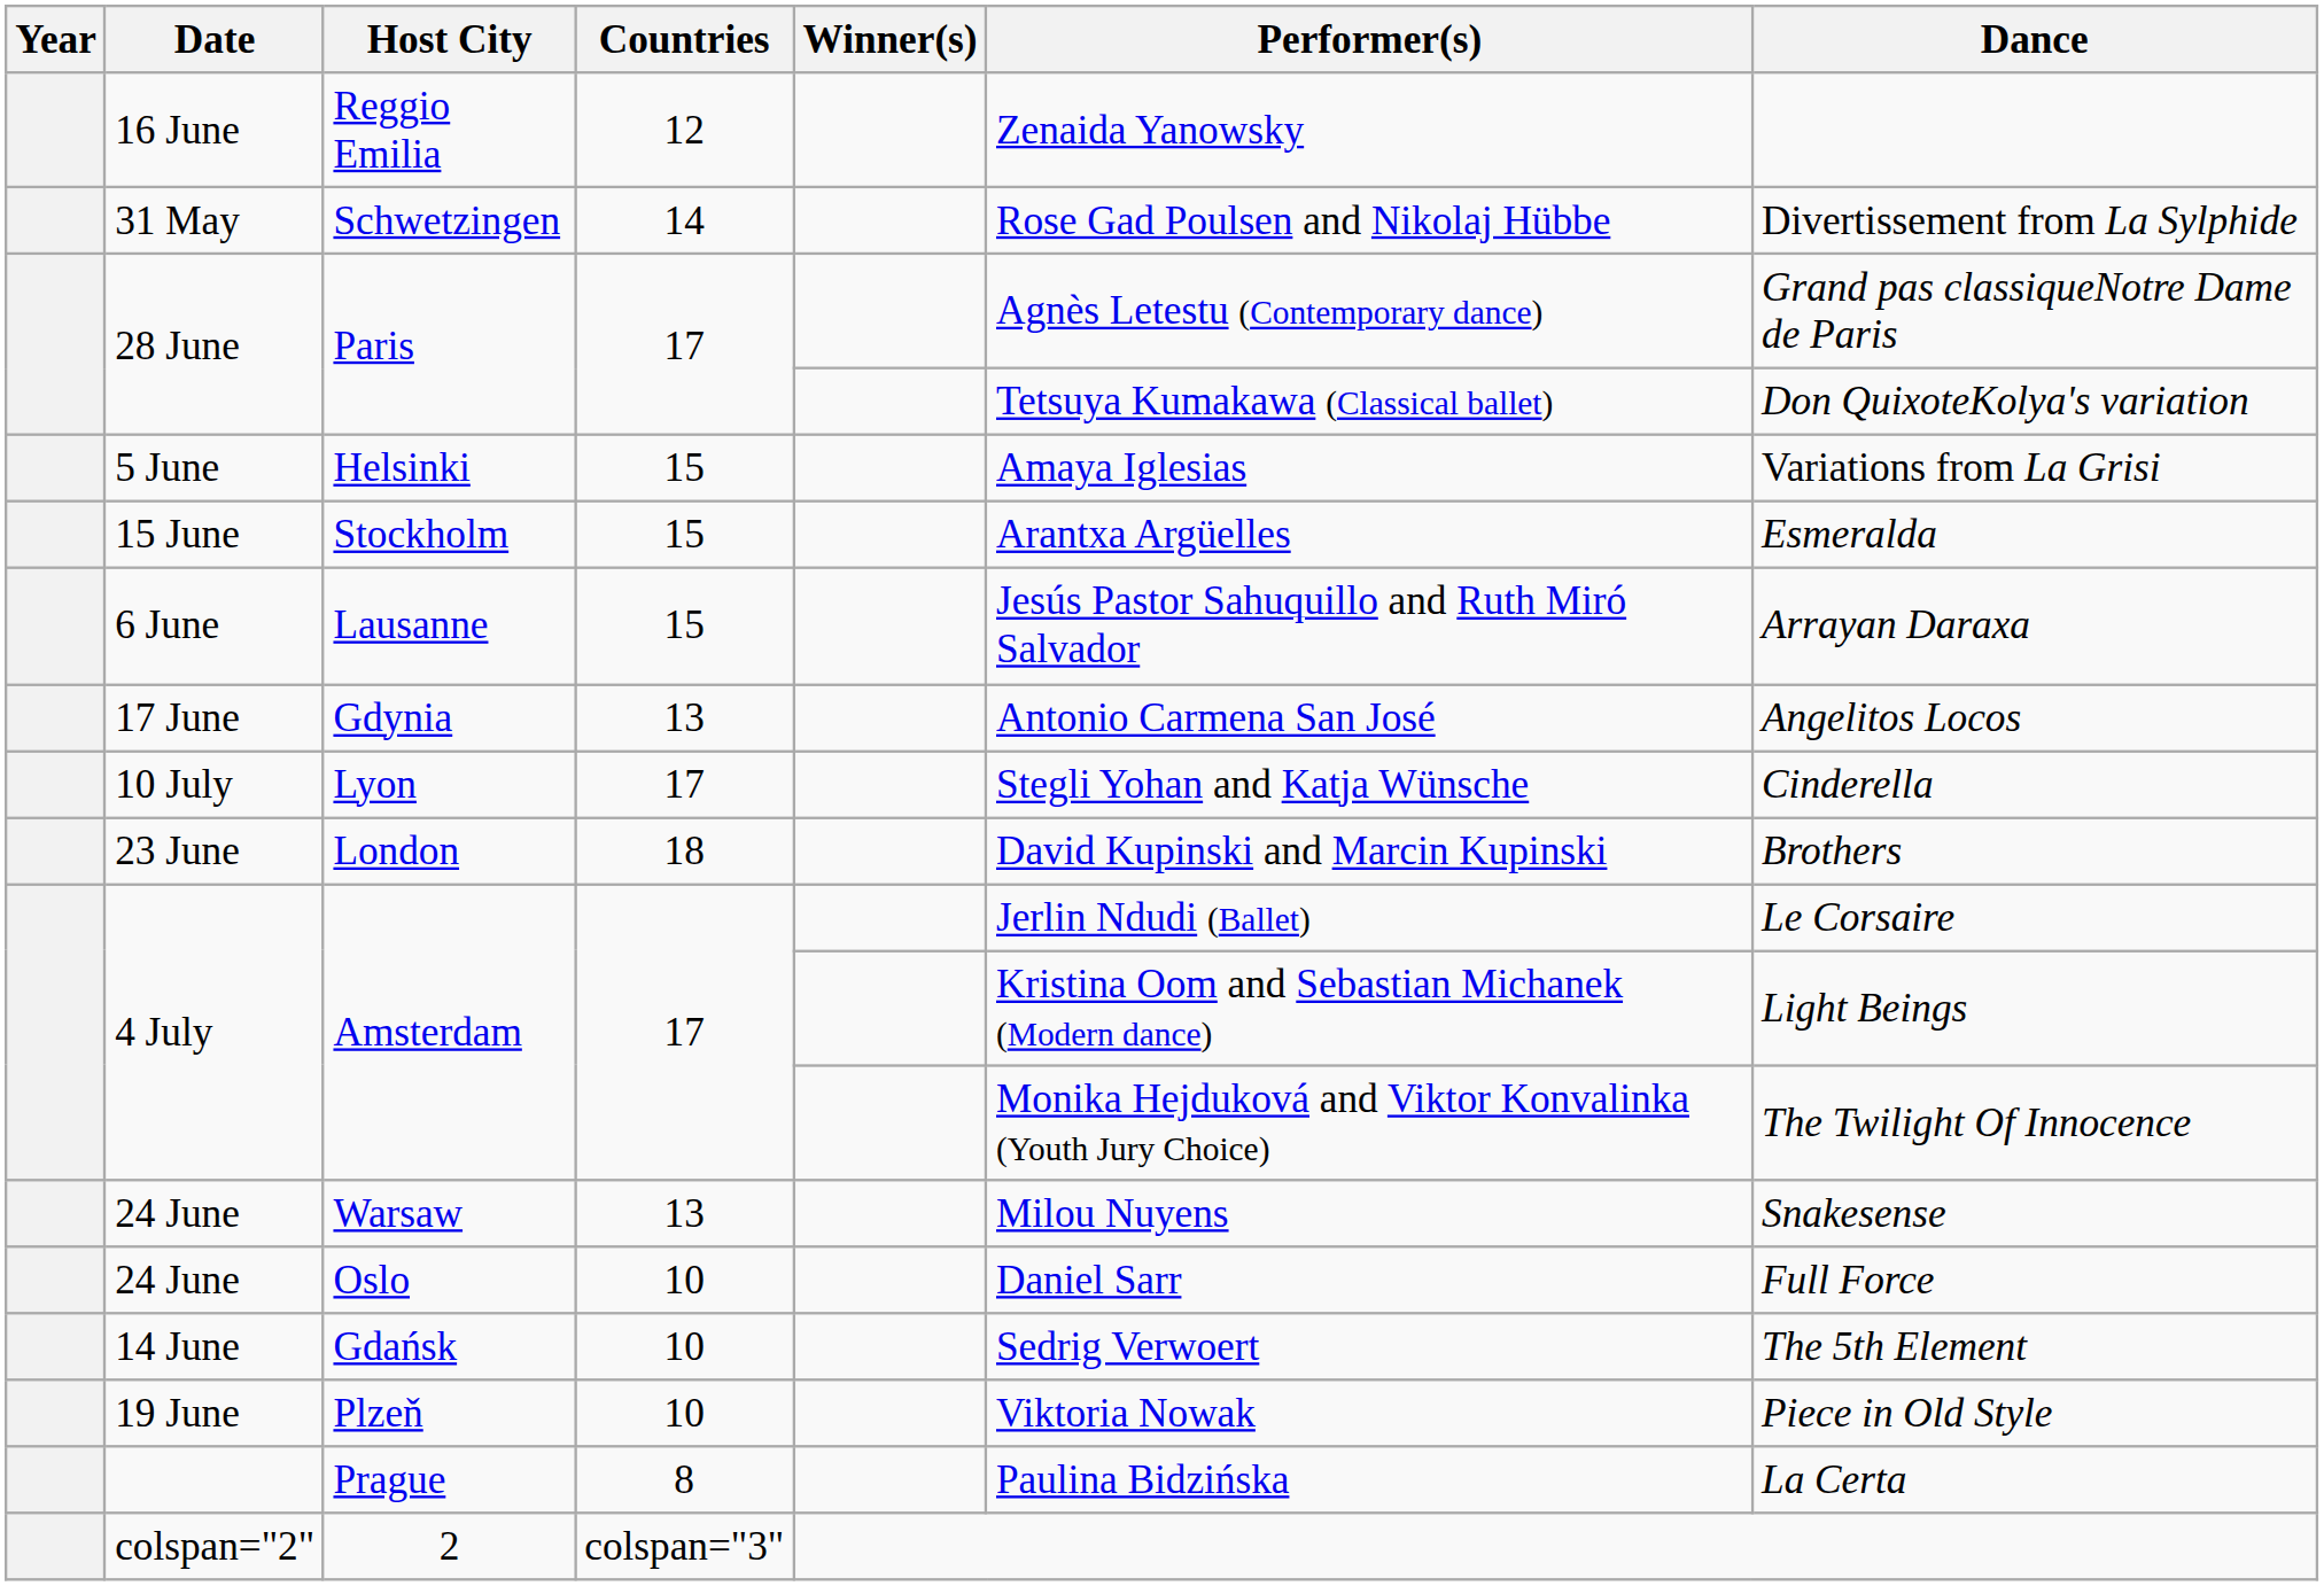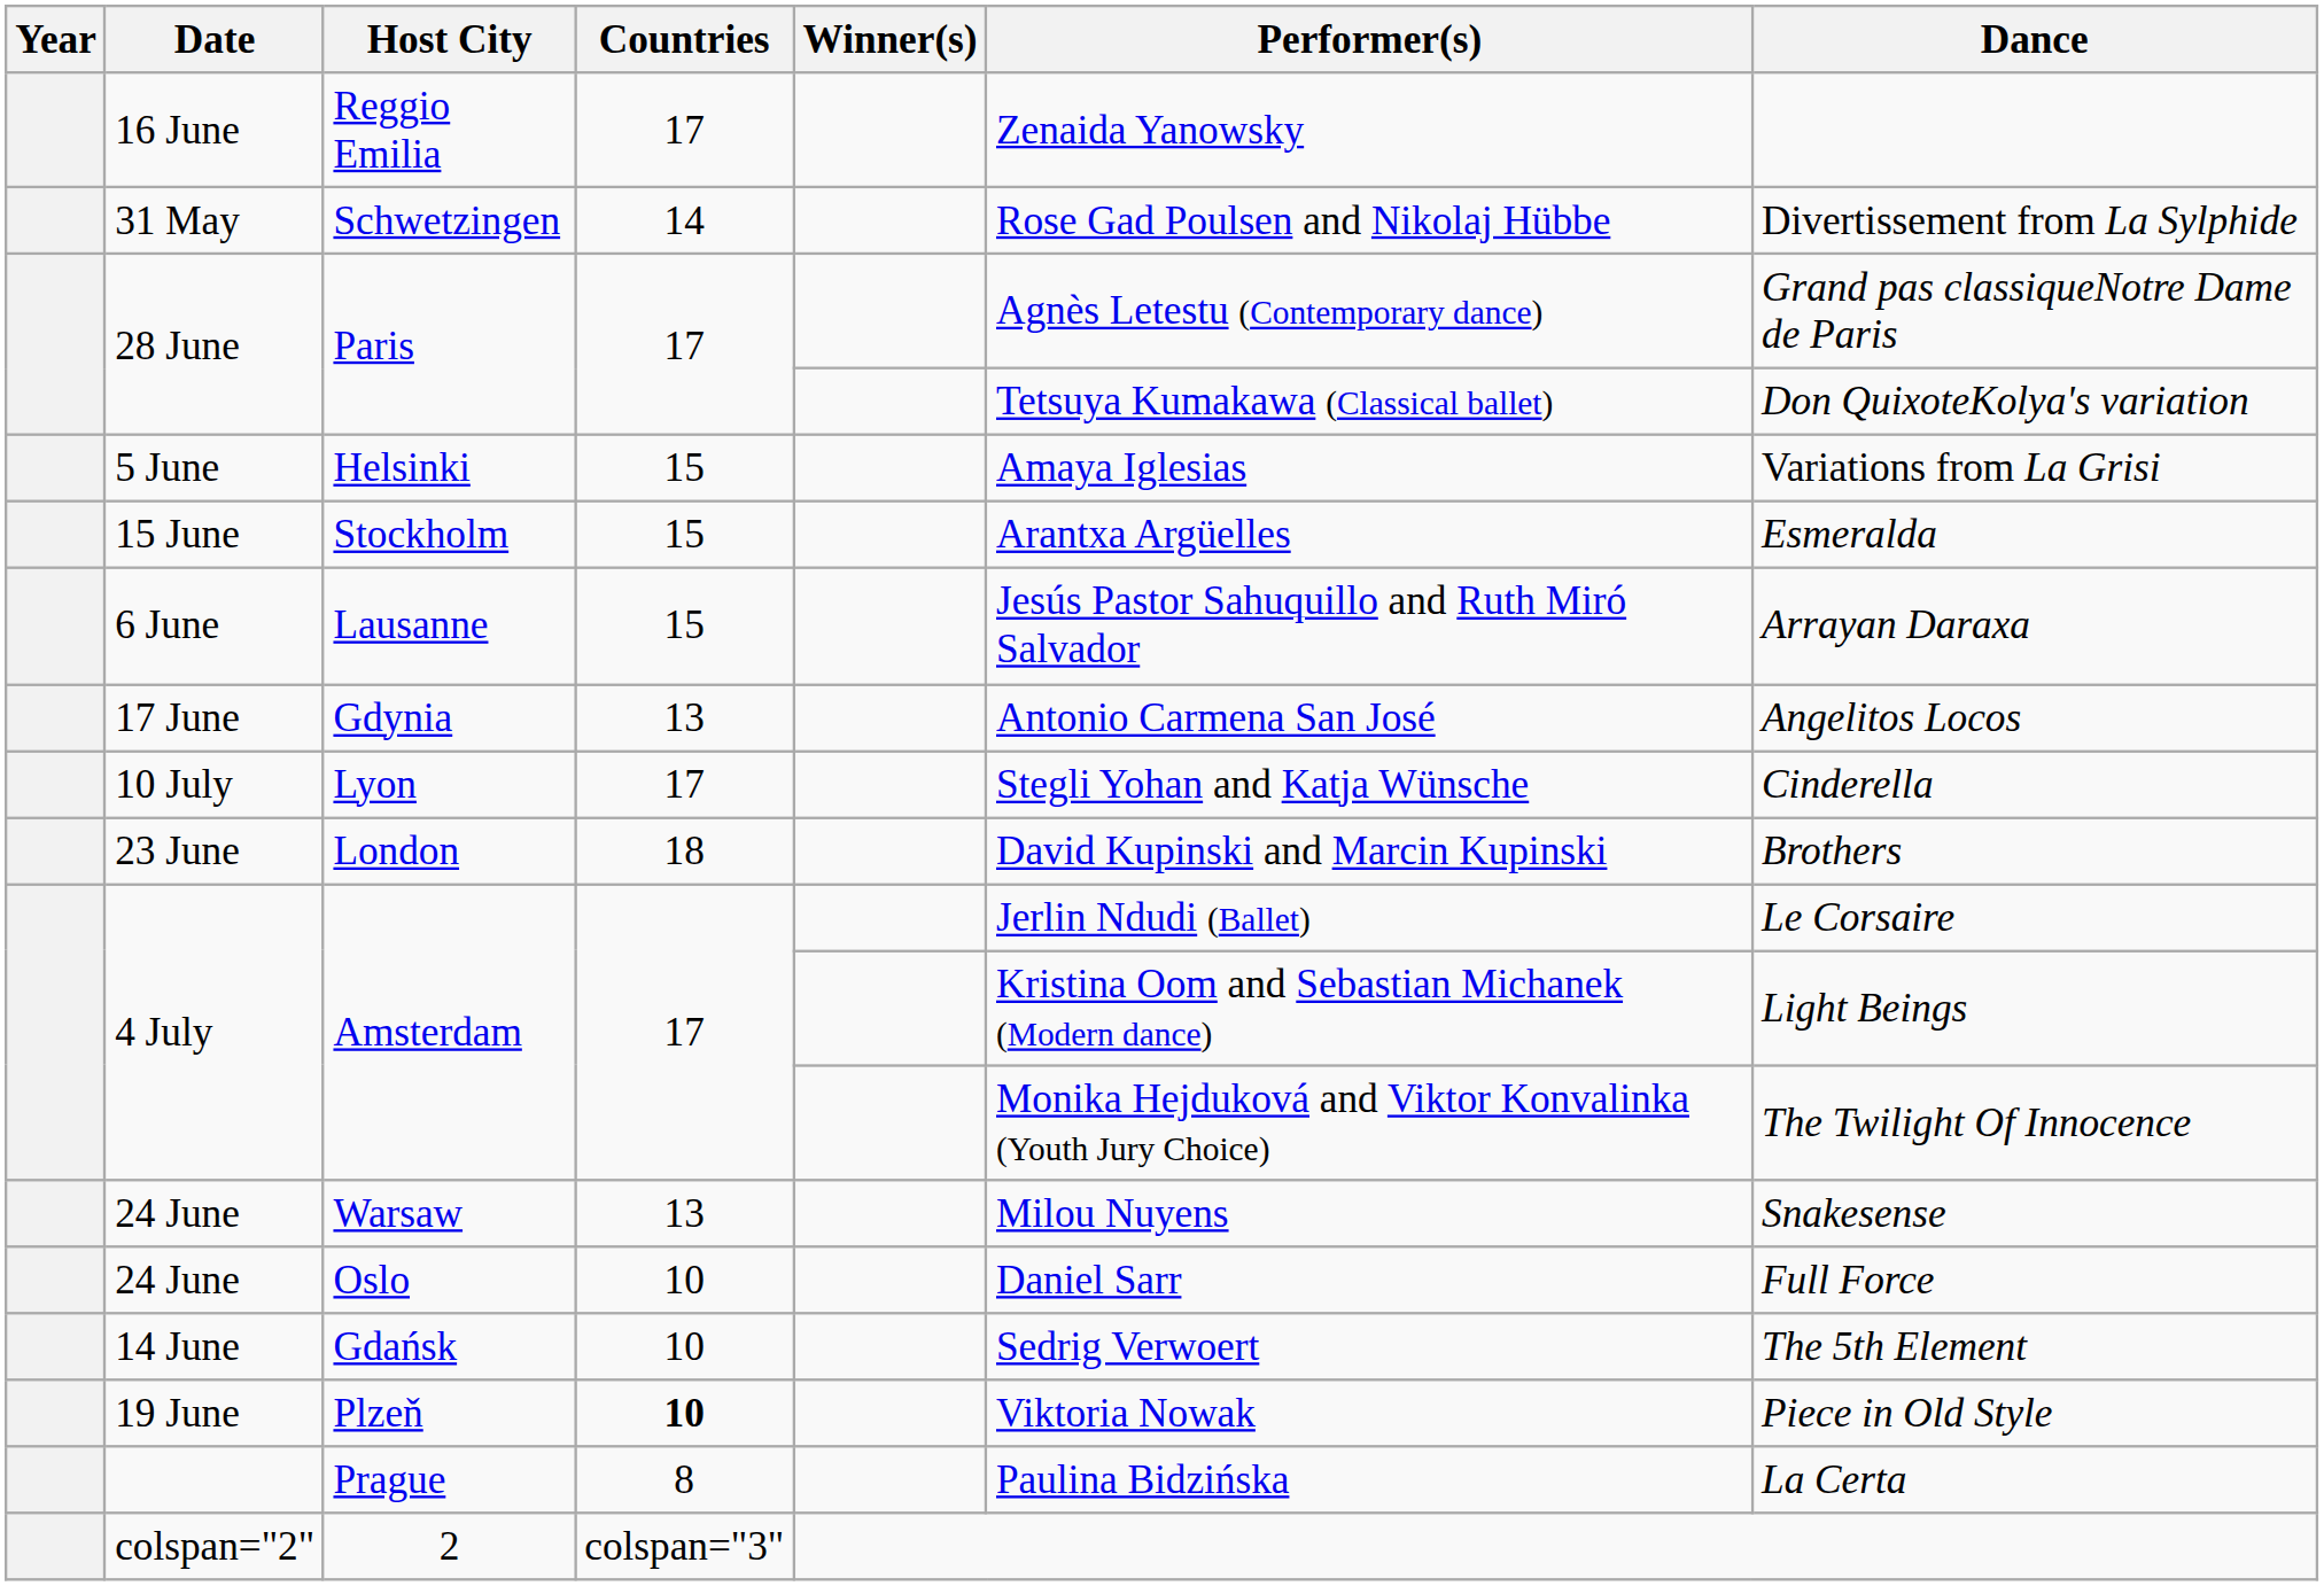Reggio Emilia | Countries: 12 -> 17
Plzeň | Countries: normal -> bold
